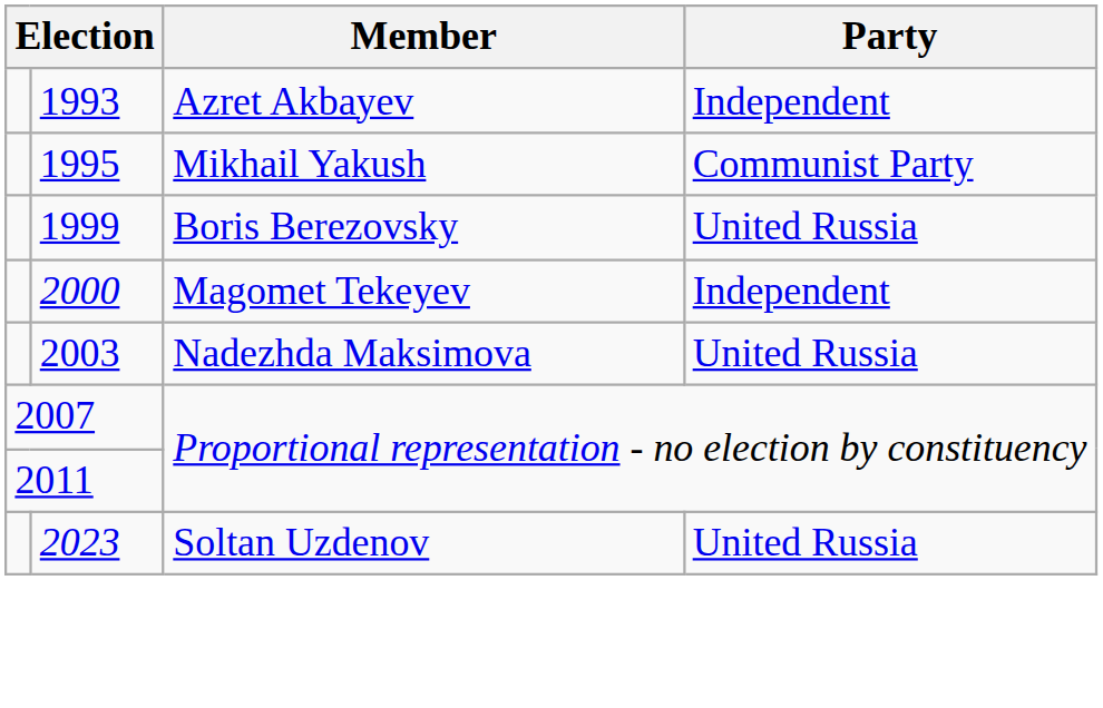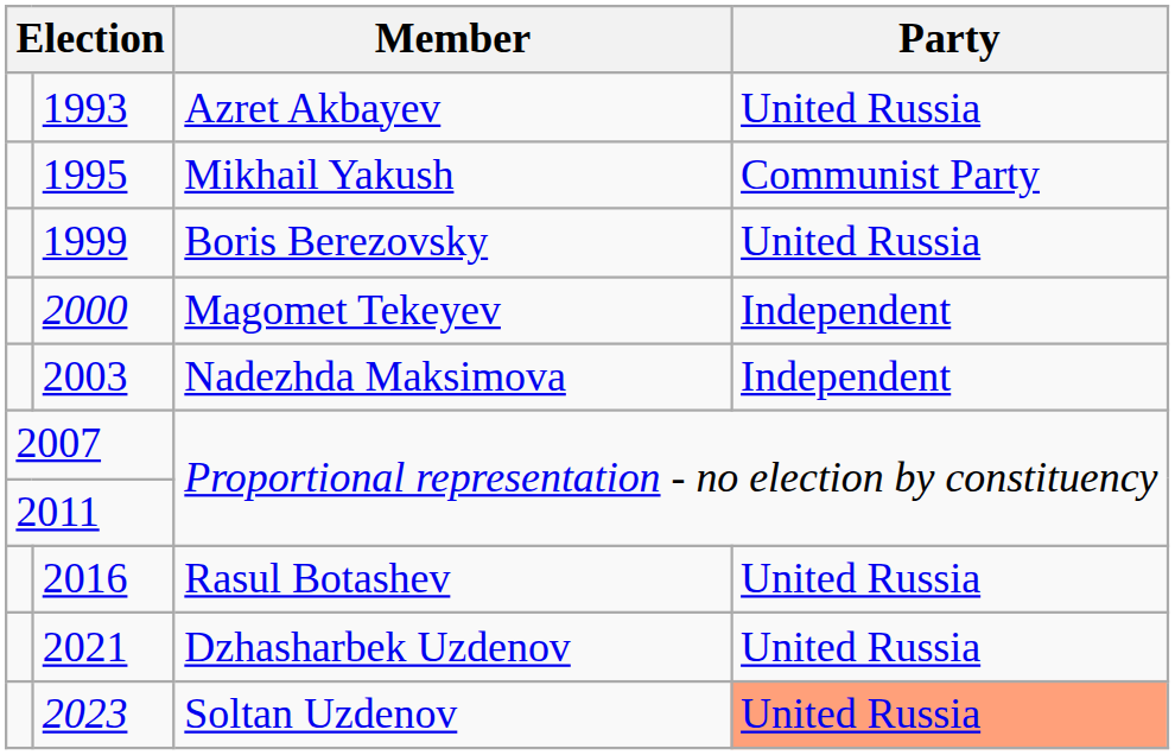Azret Akbayev | Party: Independent -> United Russia
Nadezhda Maksimova | Party: United Russia -> Independent
+ row: 2016 | Rasul Botashev | United Russia
+ row: 2021 | Dzhasharbek Uzdenov | United Russia
Soltan Uzdenov | Party: no background -> lightsalmon background
